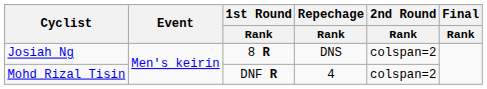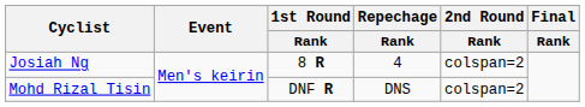Josiah Ng | Repechage / Rank: DNS -> 4
Mohd Rizal Tisin | Repechage / Rank: 4 -> DNS
